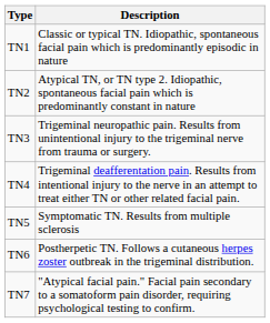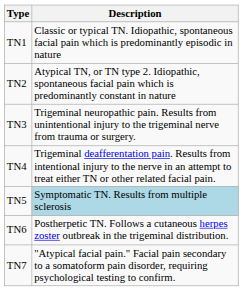TN5 | Description: no background -> lightblue background
